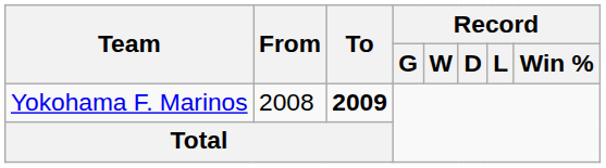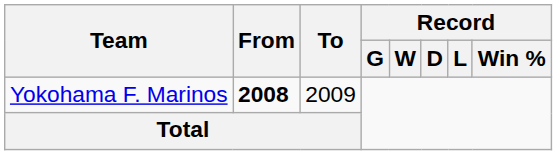Yokohama F. Marinos | From: normal -> bold
Yokohama F. Marinos | To: bold -> normal
